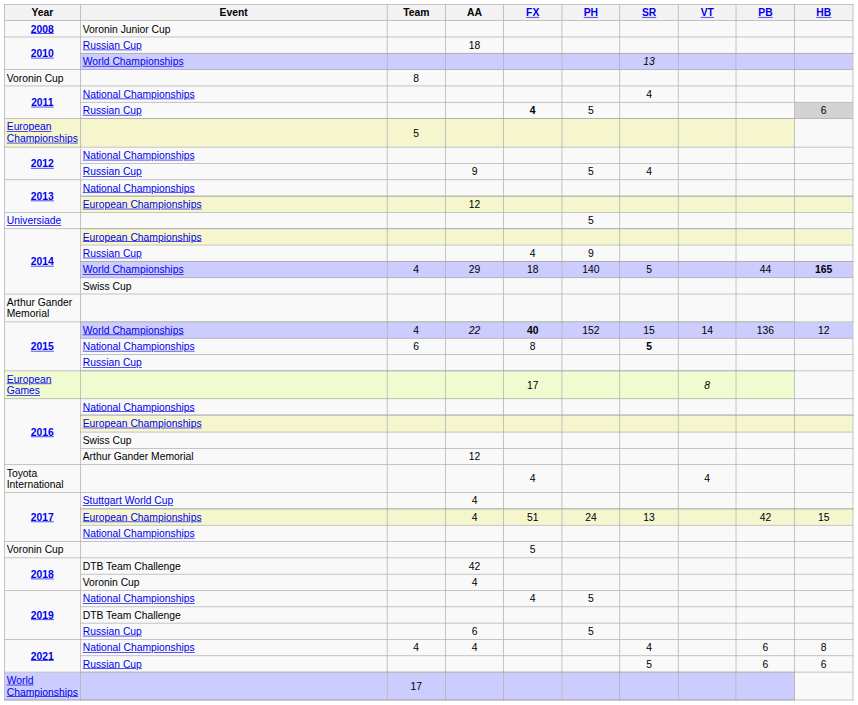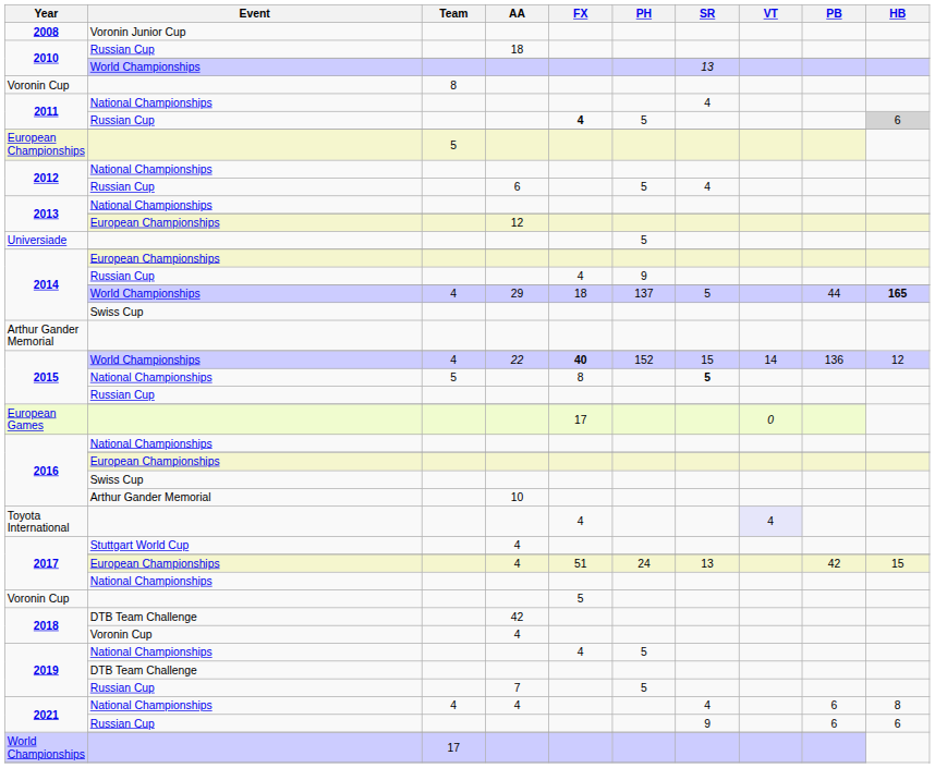2012 / Russian Cup | AA: 9 -> 6
2014 / World Championships | PH: 140 -> 137
2015 / National Championships | Team: 6 -> 5
European Games | VT: 8 -> 0
2016 / Arthur Gander Memorial | AA: 12 -> 10
Toyota International | VT: no background -> lavender background
2019 / Russian Cup | AA: 6 -> 7
2021 / Russian Cup | SR: 5 -> 9
